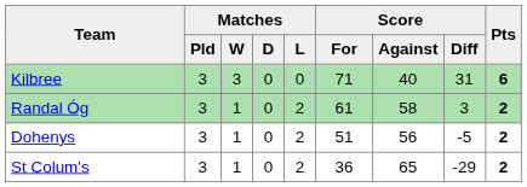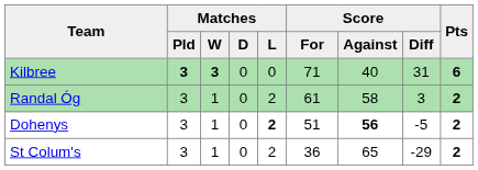Kilbree | Matches / Pld: normal -> bold
Kilbree | Matches / W: normal -> bold
Dohenys | Matches / L: normal -> bold
Dohenys | Score / Against: normal -> bold
